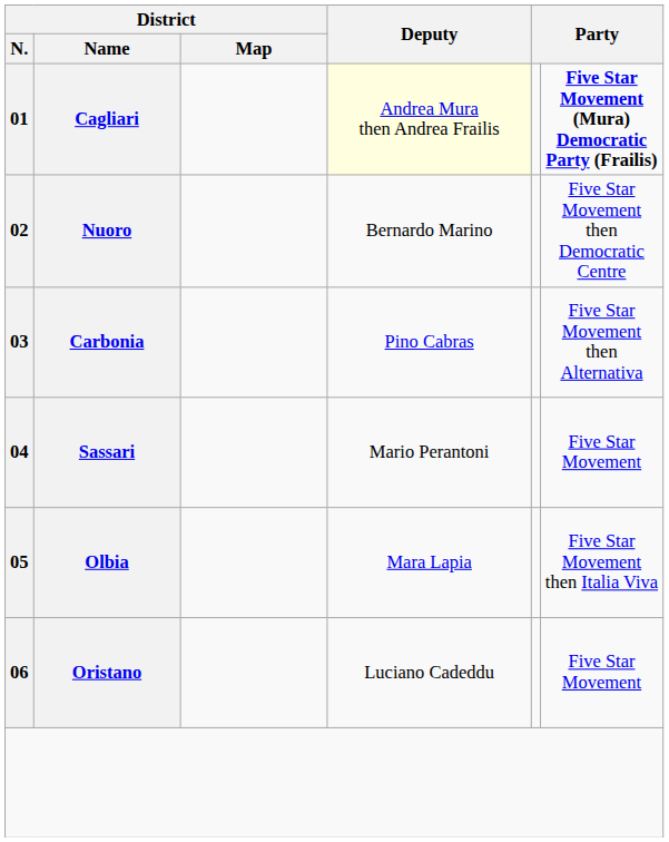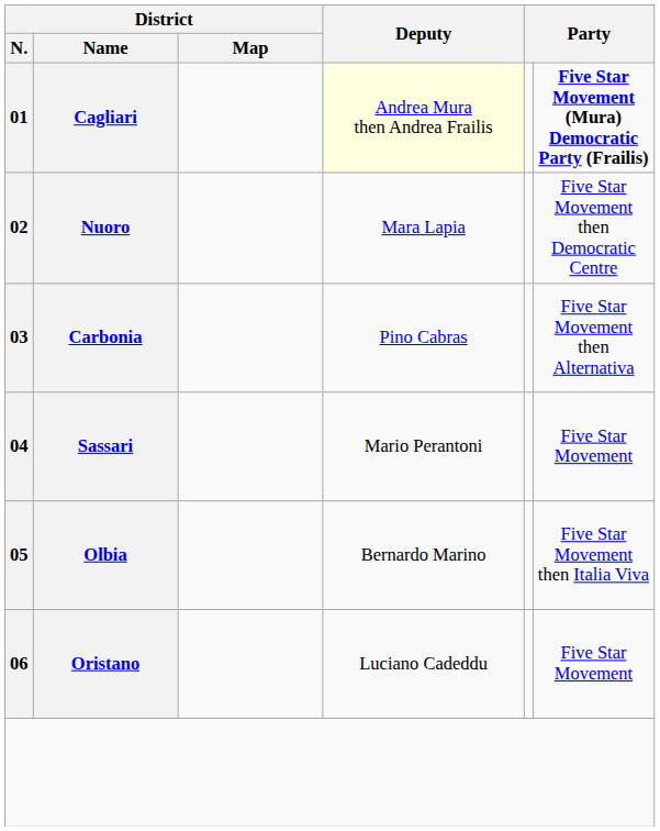Nuoro | Deputy: Bernardo Marino -> Mara Lapia
Olbia | Deputy: Mara Lapia -> Bernardo Marino
